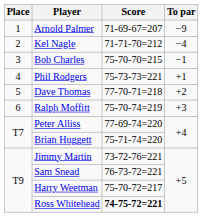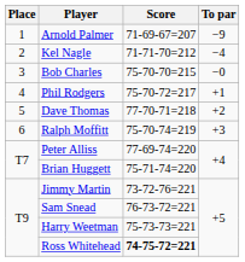Bob Charles | To par: −1 -> −0
Phil Rodgers | Score: 75-73-73=221 -> 75-70-72=217
Harry Weetman | Score: 75-70-72=217 -> 75-73-73=221
